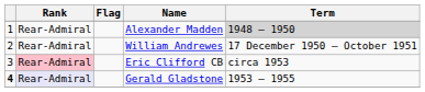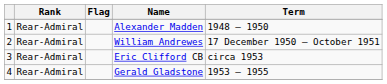Alexander Madden | Term: lightgrey background -> no background
Eric Clifford CB | Rank: pink background -> no background
Gerald Gladstone | column 1: bold -> normal
Gerald Gladstone | Rank: lavender background -> no background
